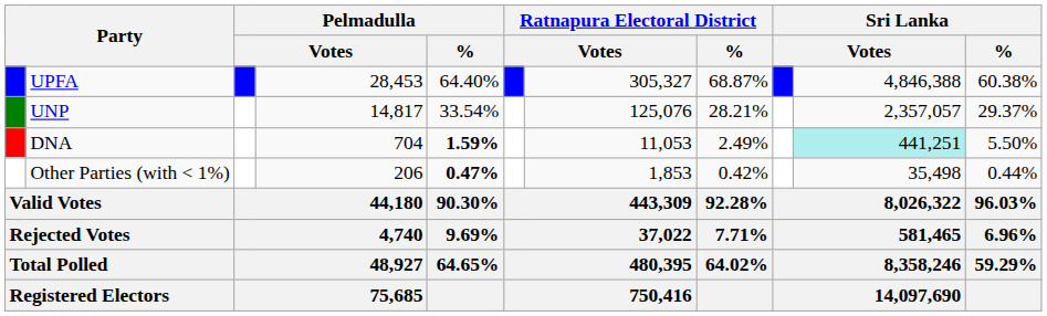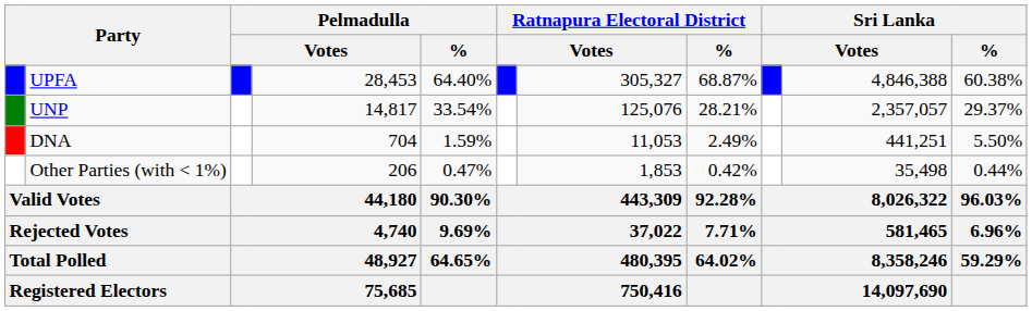DNA | Pelmadulla / %: bold -> normal
DNA | column 10: paleturquoise background -> no background
Other Parties (with < 1%) | Pelmadulla / %: bold -> normal
